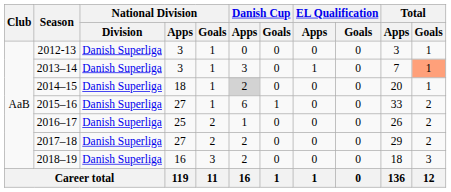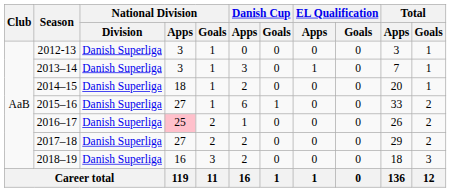2013–14 | Total / Goals: lightsalmon background -> no background
2014–15 | Danish Cup / Apps: lightgrey background -> no background
2016–17 | National Division / Apps: no background -> pink background
